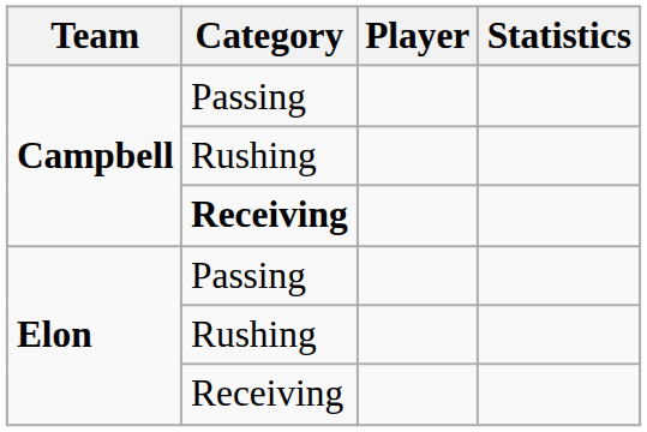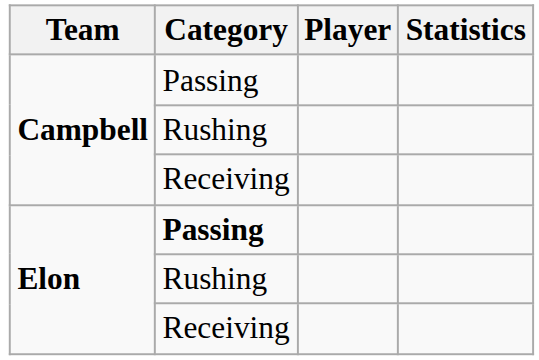Campbell / Receiving | Category: bold -> normal
Elon / Passing | Category: normal -> bold
